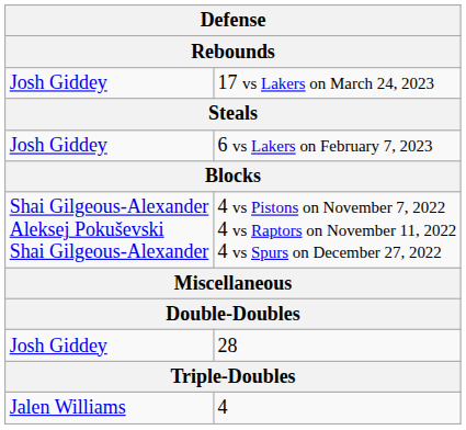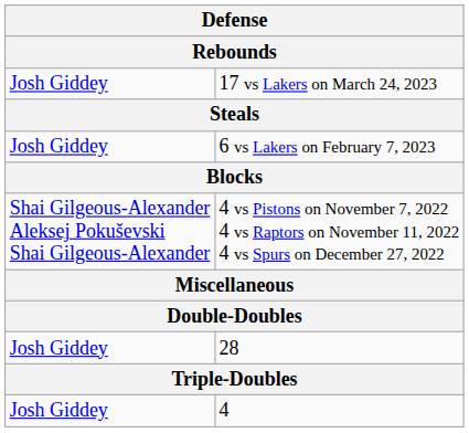4 | column 1: Jalen Williams -> Josh Giddey
